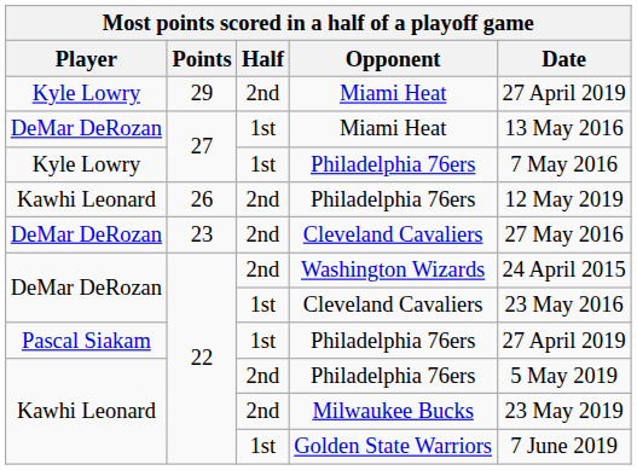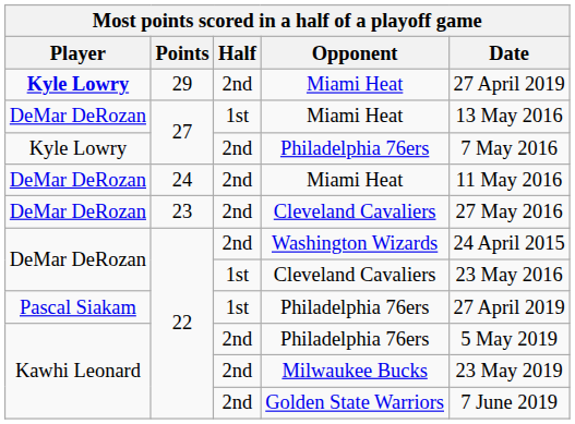29 | Player: normal -> bold
27 / Philadelphia 76ers | Half: 1st -> 2nd
- row: Kawhi Leonard | 26 | 2nd | Philadelphia 76ers | 12 May 2019
+ row: DeMar DeRozan | 24 | 2nd | Miami Heat | 11 May 2016
22 / Golden State Warriors | Half: 1st -> 2nd
